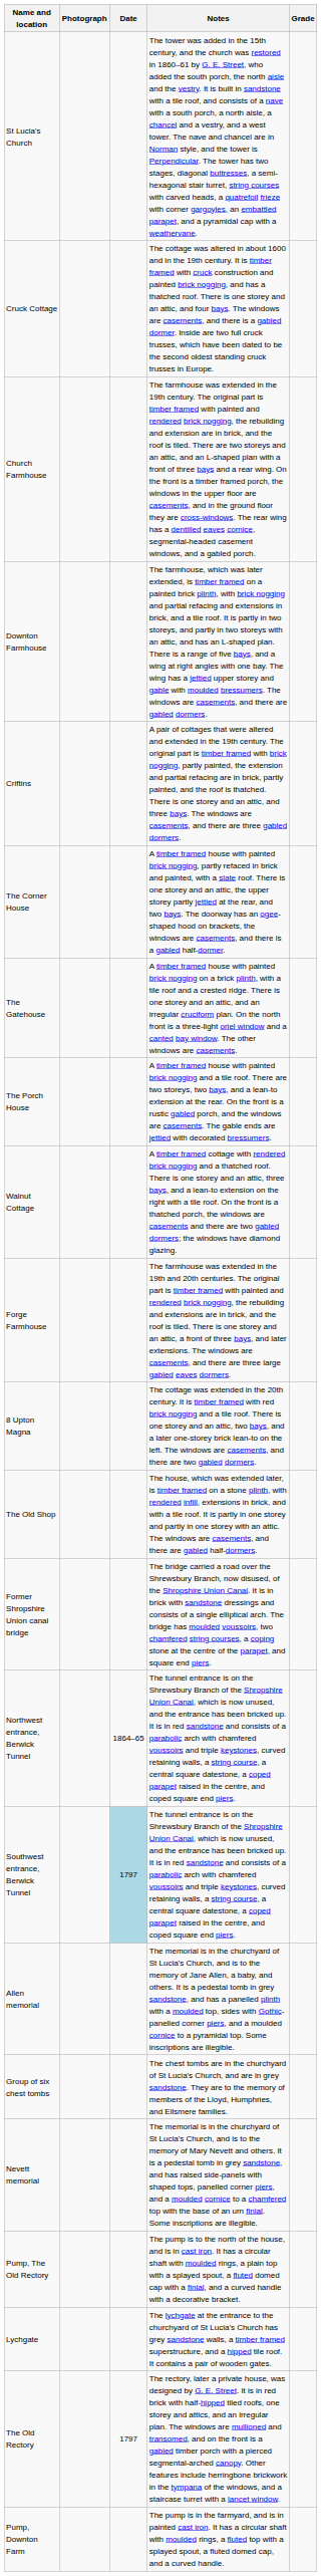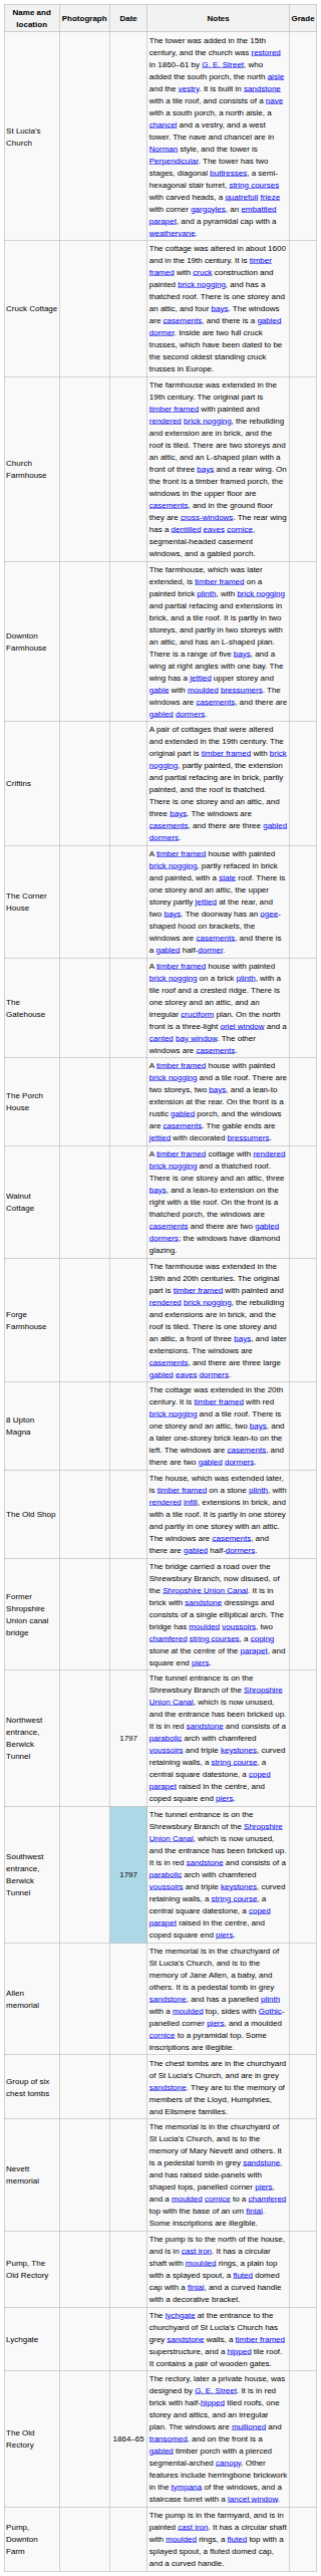Northwest entrance, Berwick Tunnel | Date: 1864–65 -> 1797
The Old Rectory | Date: 1797 -> 1864–65
